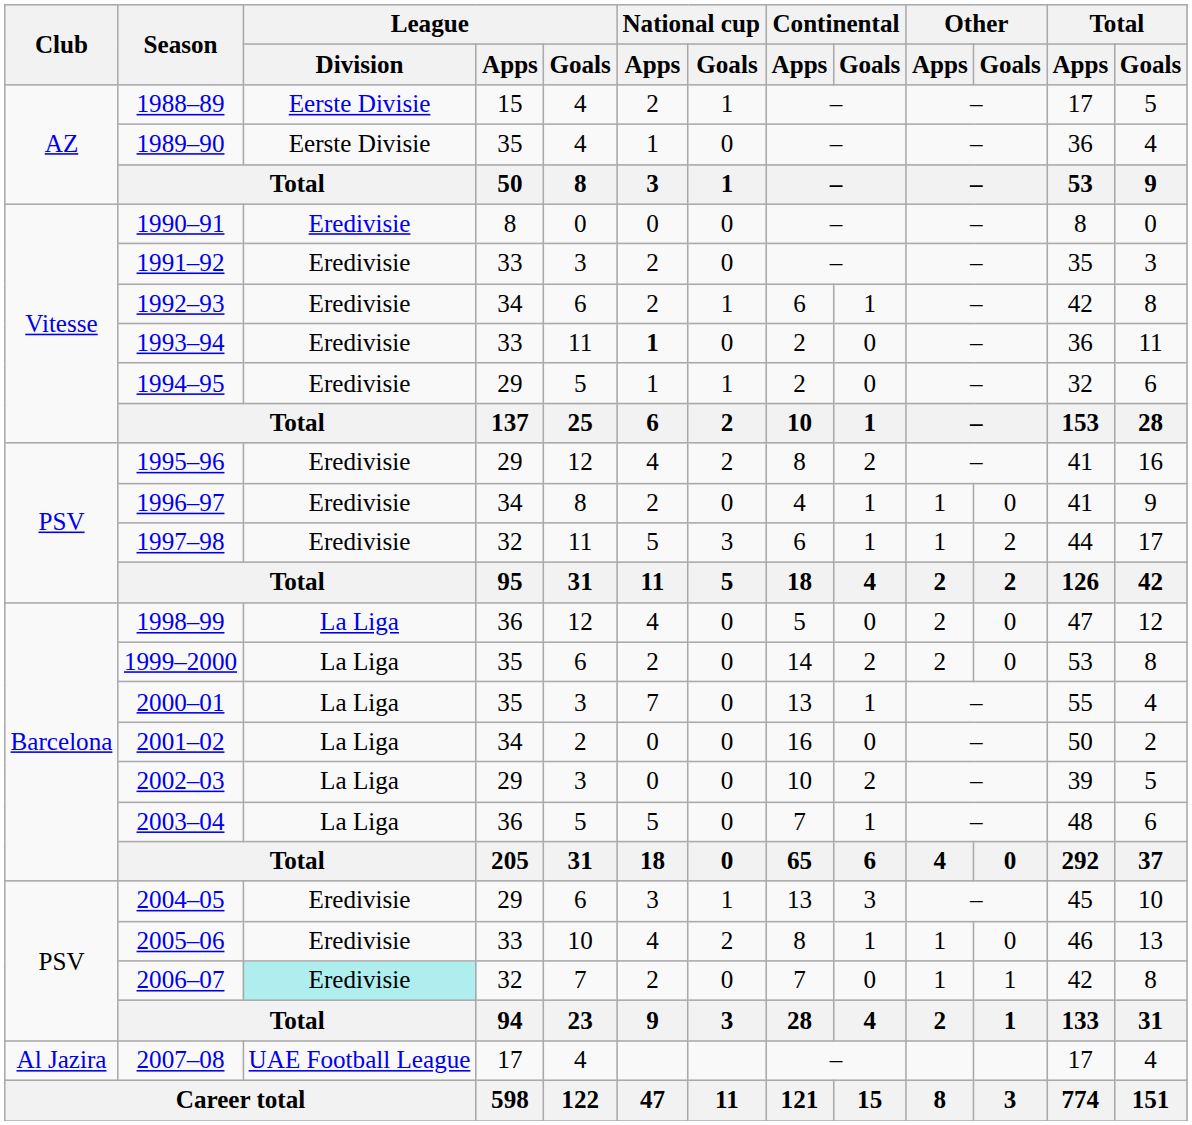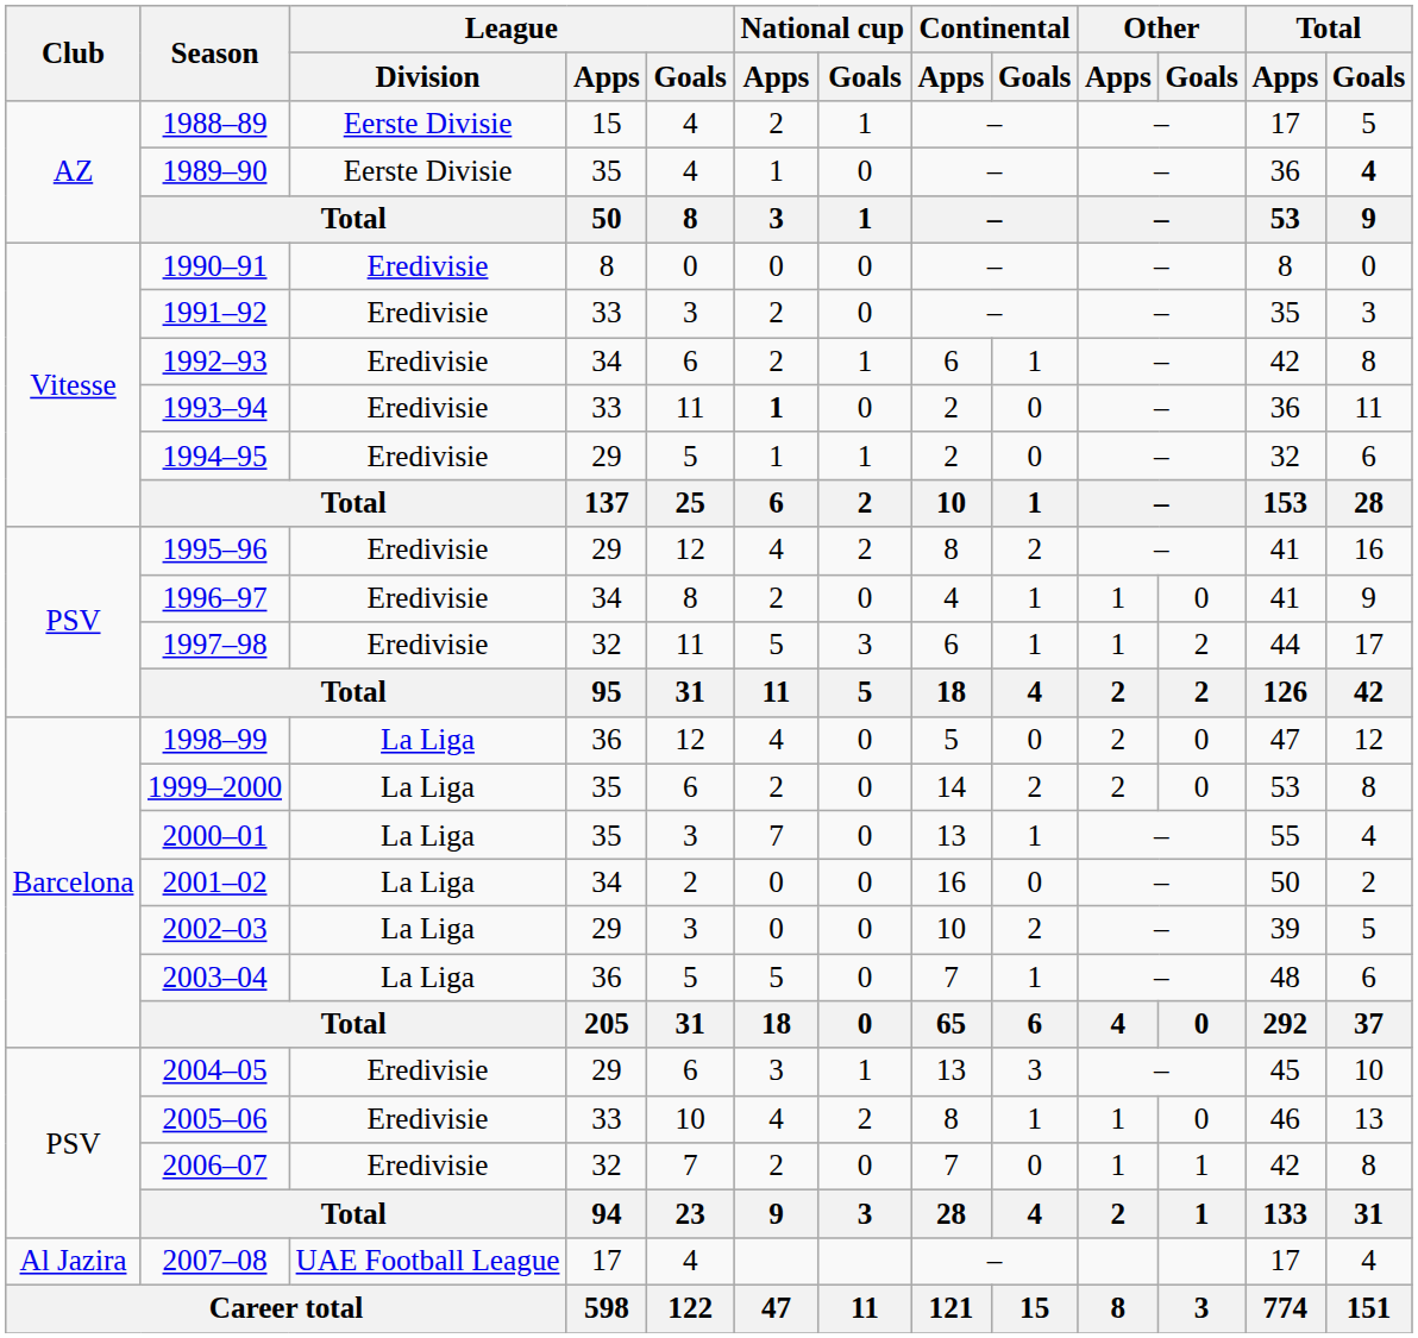1989–90 | Total / Goals: normal -> bold
2006–07 | League / Division: paleturquoise background -> no background
